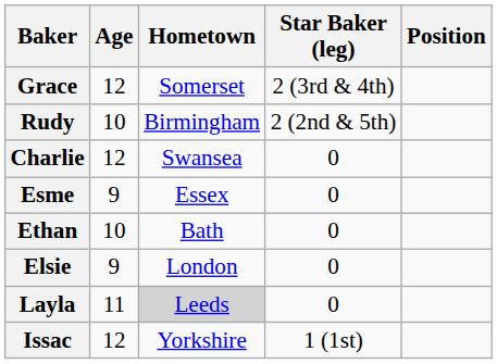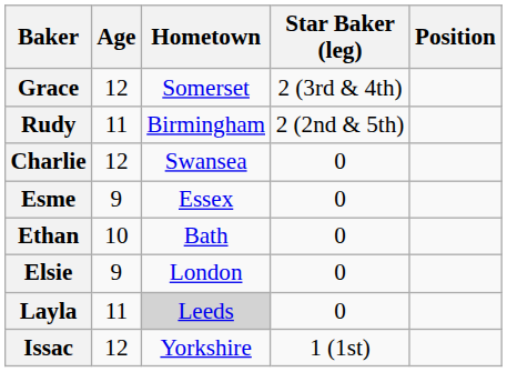Rudy | Age: 10 -> 11
